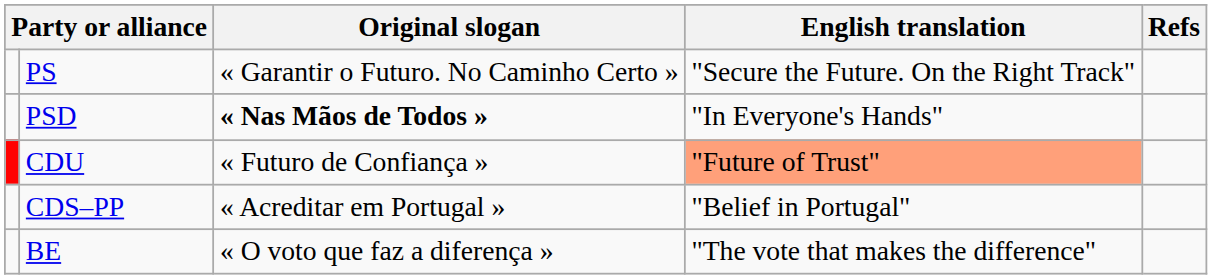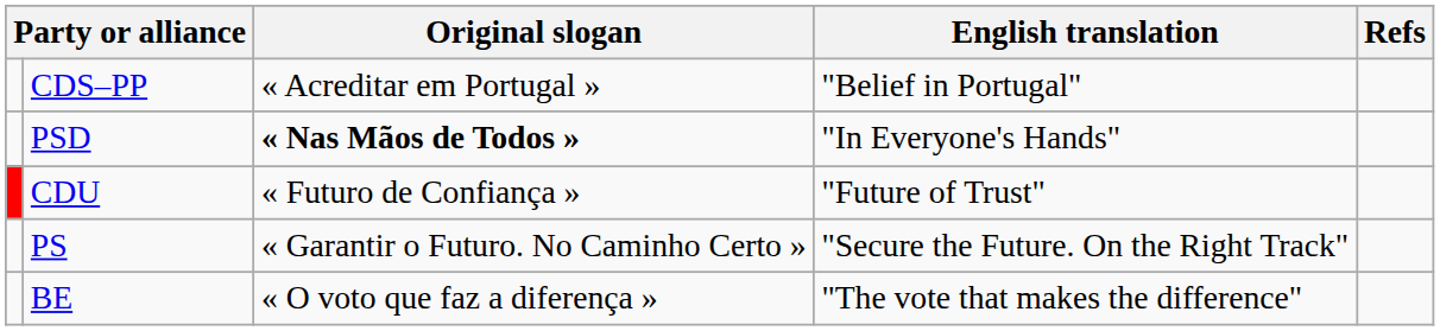rows swapped: PS <-> CDS–PP
CDU | English translation: lightsalmon background -> no background
